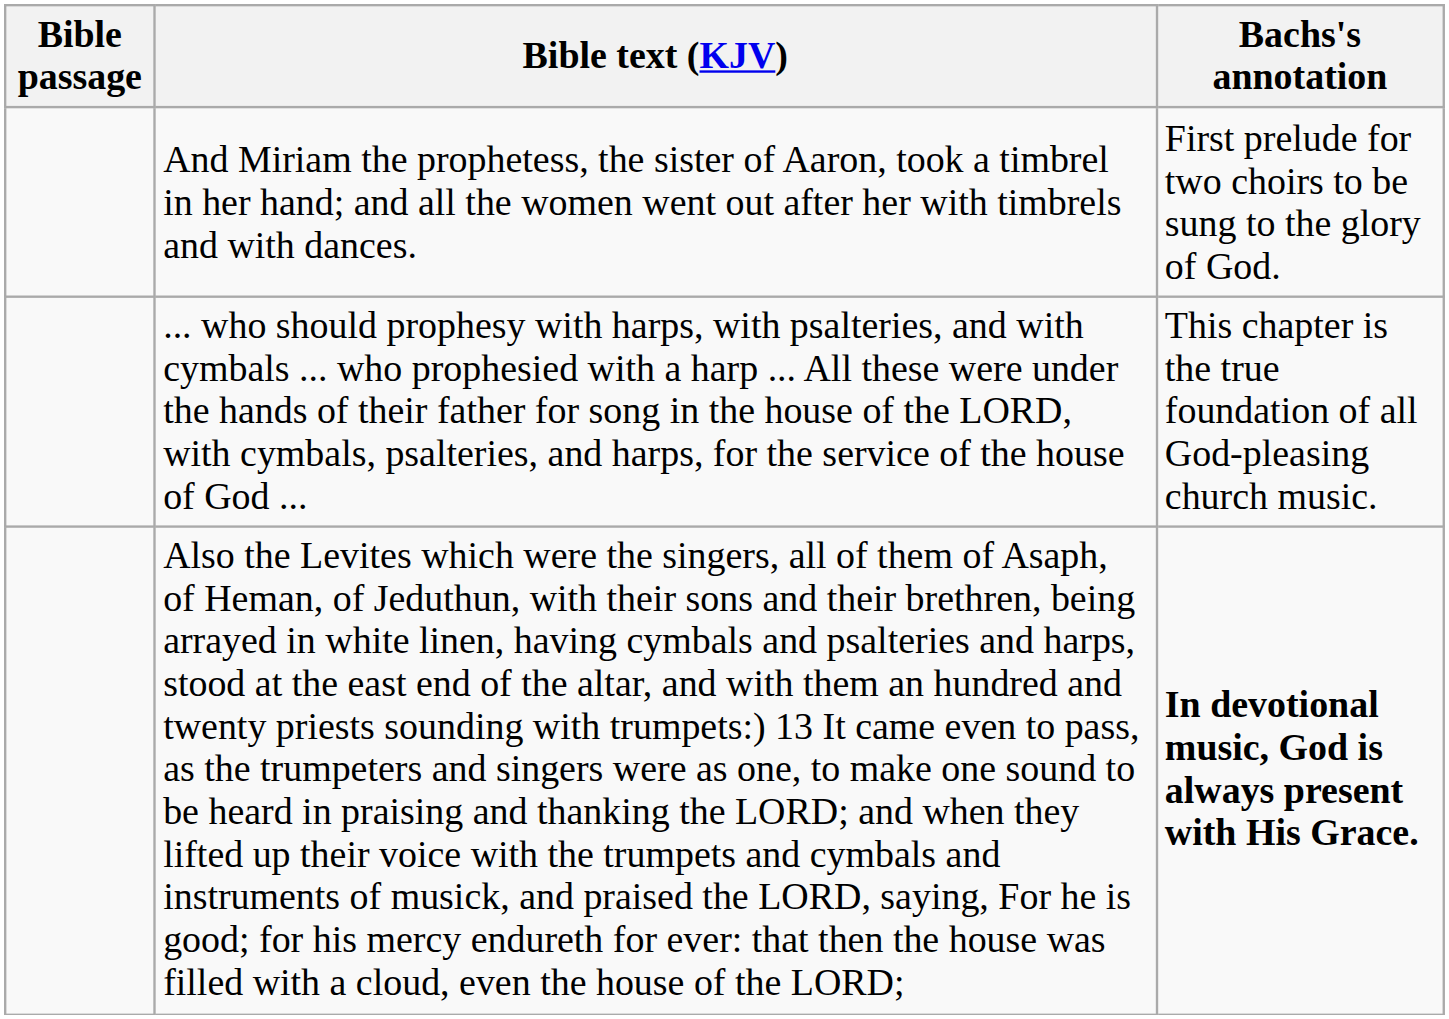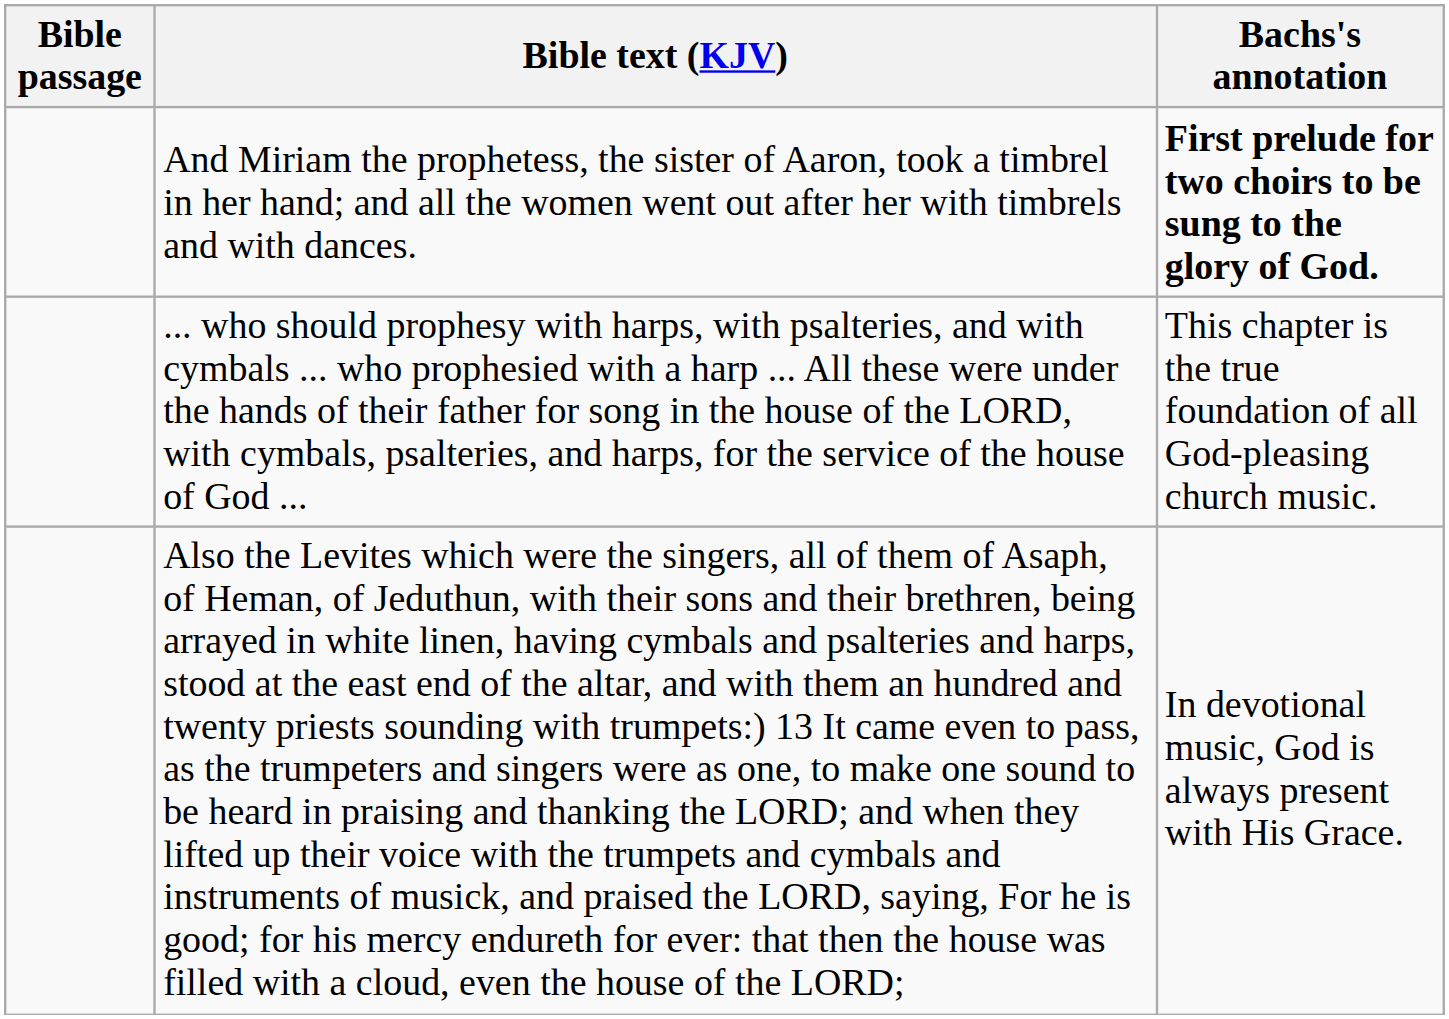row 2 | Bachs's annotation: normal -> bold
row 4 | Bachs's annotation: bold -> normal
